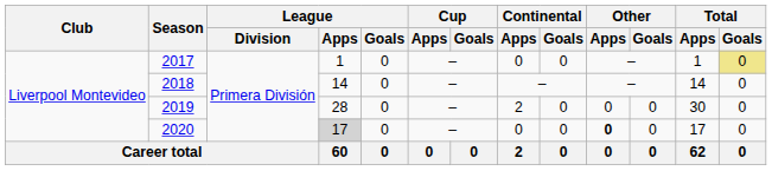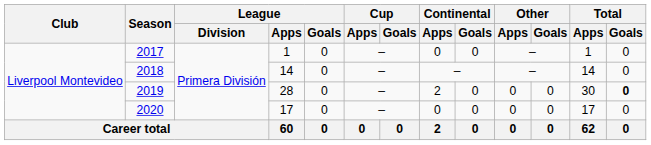2017 | Total / Goals: khaki background -> no background
2019 | Total / Goals: normal -> bold
2020 | League / Apps: lightgrey background -> no background
2020 | Other / Apps: bold -> normal
